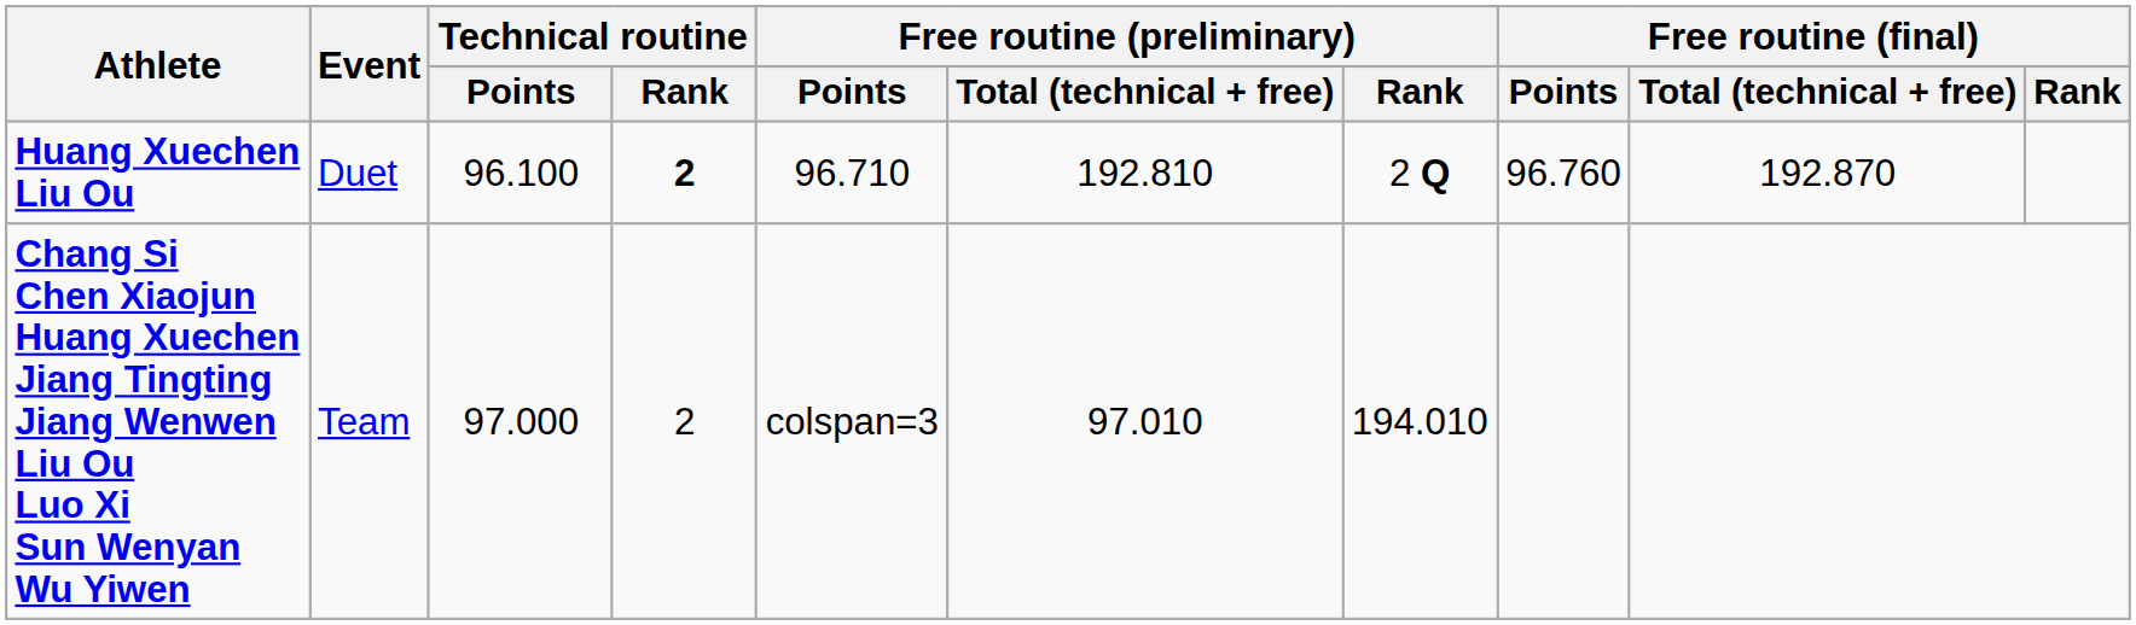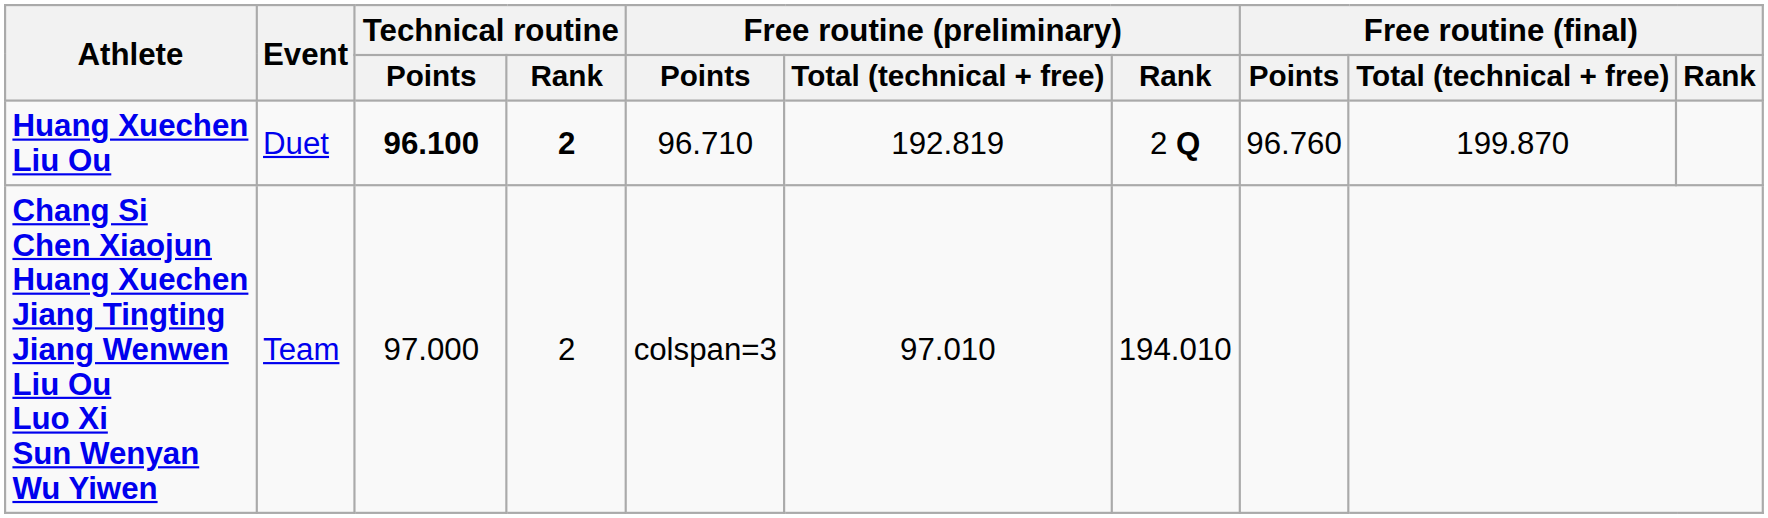Huang Xuechen Liu Ou | Technical routine / Points: normal -> bold
Huang Xuechen Liu Ou | Free routine (preliminary) / Total (technical + free): 192.810 -> 192.819
Huang Xuechen Liu Ou | Free routine (final) / Total (technical + free): 192.870 -> 199.870
